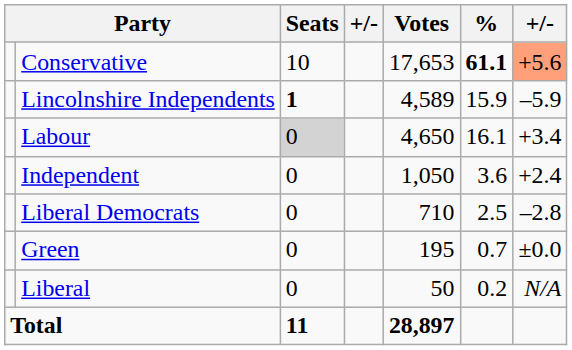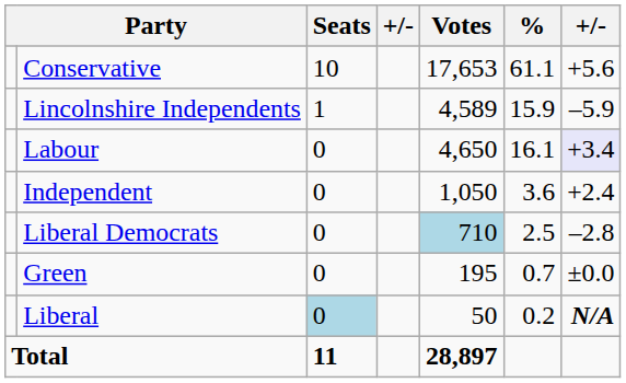Conservative | %: bold -> normal
Conservative | column 7: lightsalmon background -> no background
Lincolnshire Independents | Seats: bold -> normal
Labour | Seats: lightgrey background -> no background
Labour | column 7: no background -> lavender background
Liberal Democrats | Votes: no background -> lightblue background
Liberal | Seats: no background -> lightblue background
Liberal | column 7: normal -> bold
